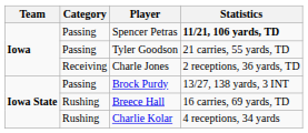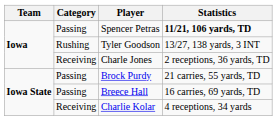Tyler Goodson | Category: Passing -> Rushing
Tyler Goodson | Statistics: 21 carries, 55 yards, TD -> 13/27, 138 yards, 3 INT
Brock Purdy | Statistics: 13/27, 138 yards, 3 INT -> 21 carries, 55 yards, TD
Breece Hall | Category: Rushing -> Passing
Charlie Kolar | Category: Rushing -> Receiving
